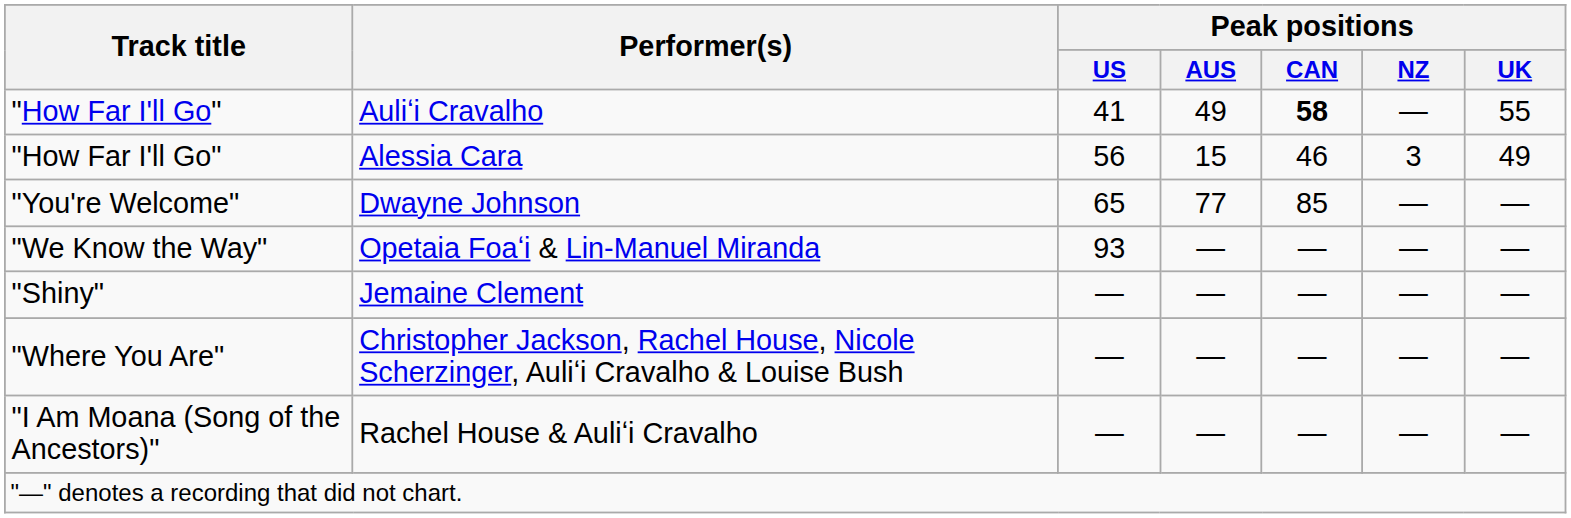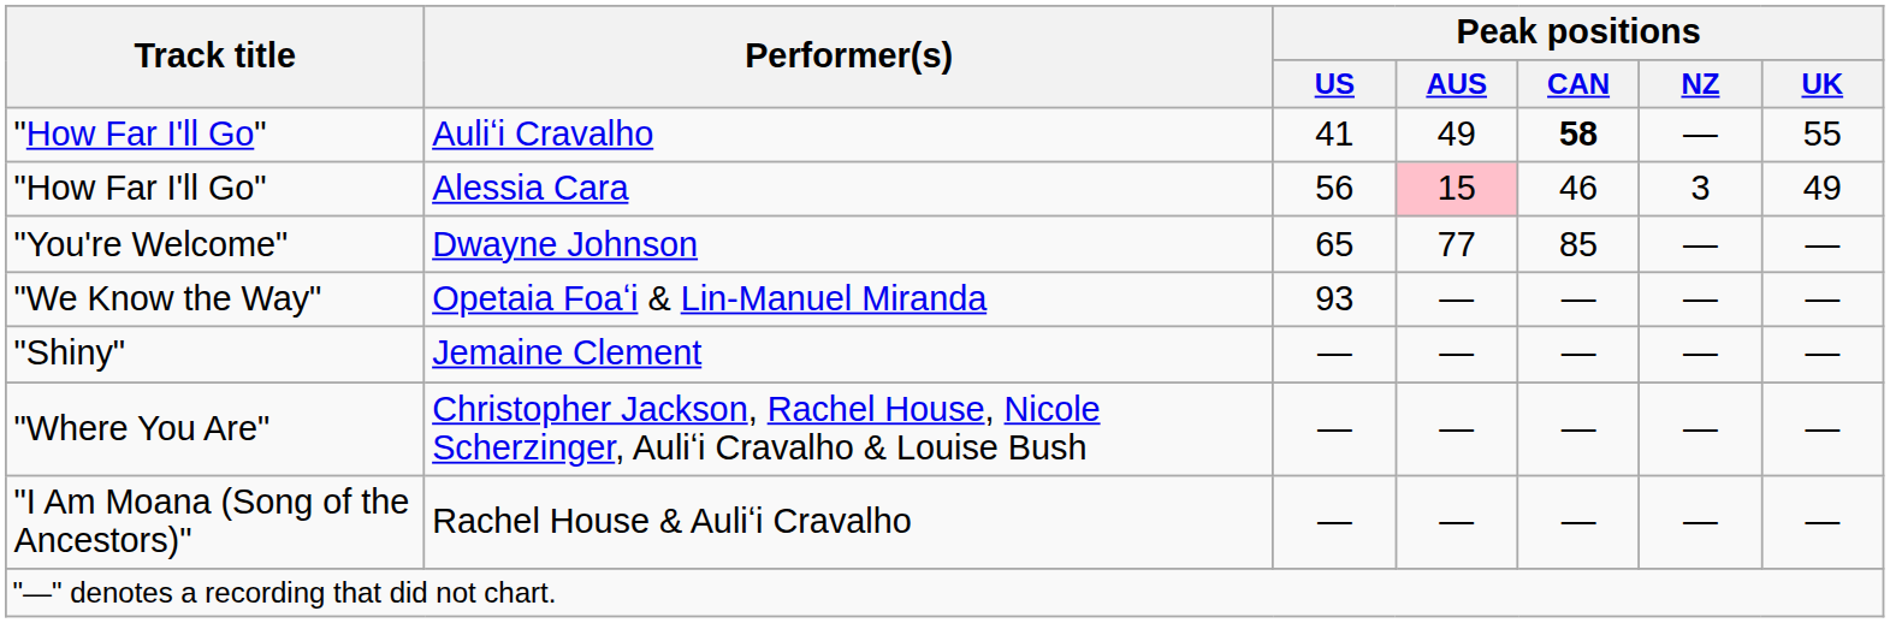Alessia Cara | Peak positions / AUS: no background -> pink background
